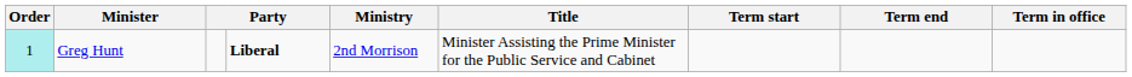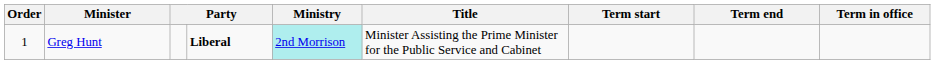Greg Hunt | Order: paleturquoise background -> no background
Greg Hunt | Ministry: no background -> paleturquoise background
